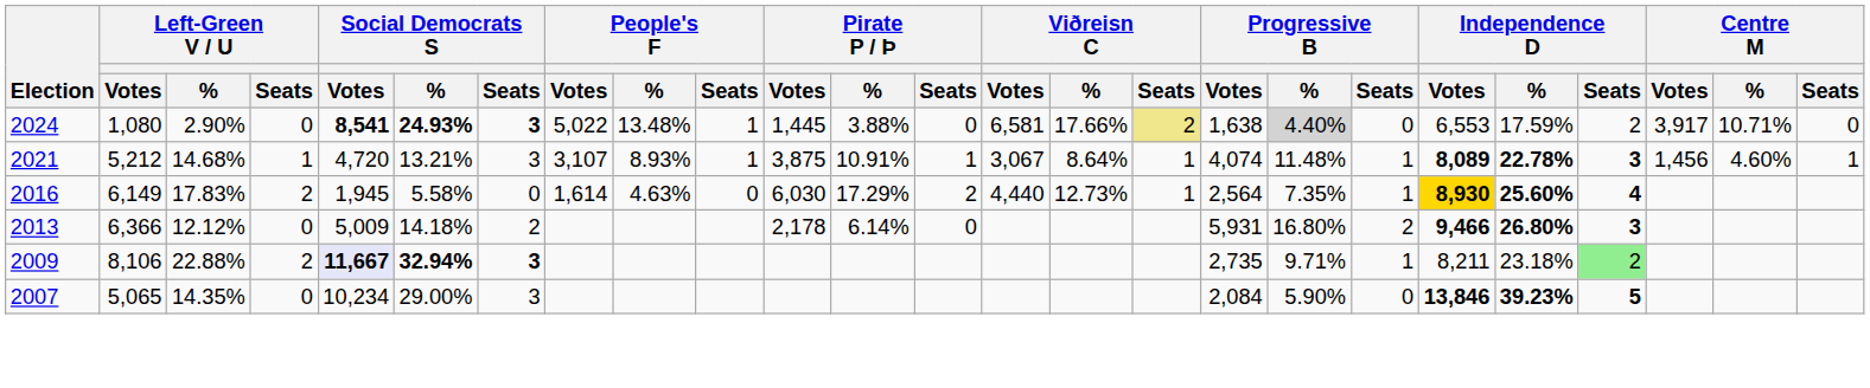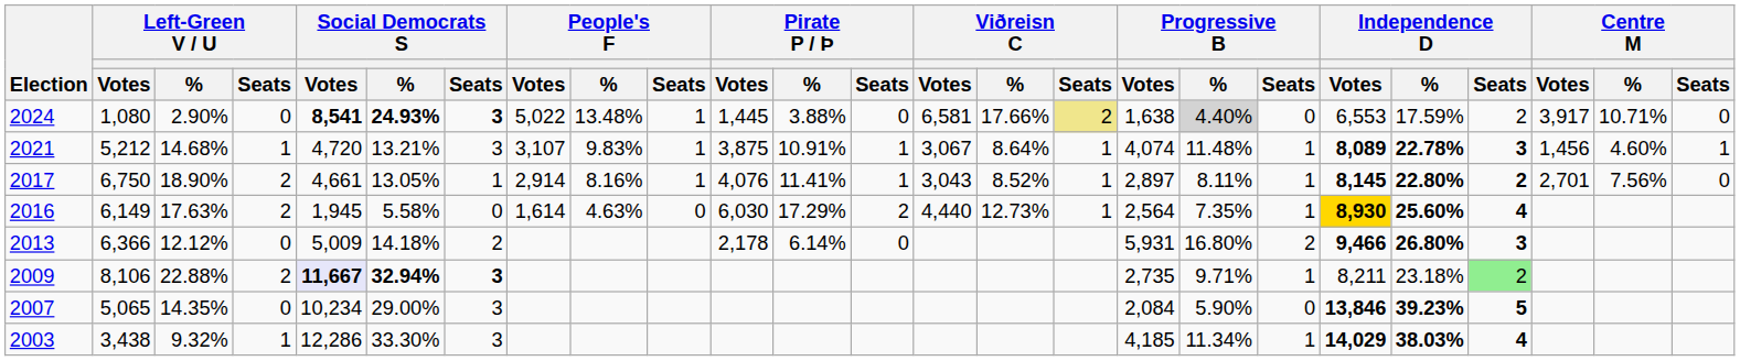2021 | People's F / %: 8.93% -> 9.83%
+ row: 2017 | 6,750 | 18.90% | 2 | 4,661 | 13.05% | 1 | 2,914 | 8.16% | 1 | 4,076 | 11.41% | 1 | 3,043 | 8.52% | 1 | 2,897 | 8.11% | 1 | 8,145 | 22.80% | 2 | 2,701 | 7.56% | 0
2016 | Left-Green V / U / %: 17.83% -> 17.63%
+ row: 2003 | 3,438 | 9.32% | 1 | 12,286 | 33.30% | 3 | 4,185 | 11.34% | 1 | 14,029 | 38.03% | 4
